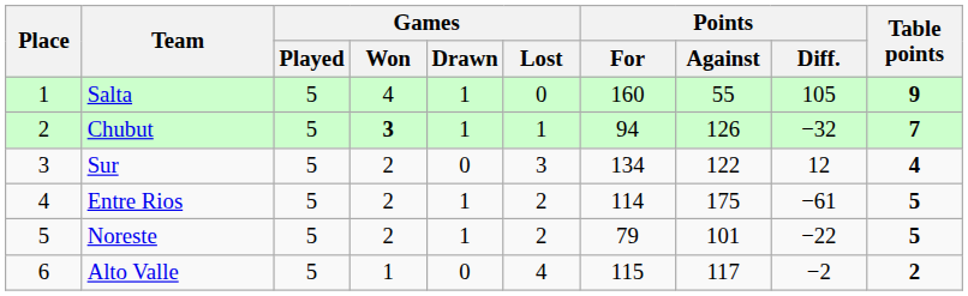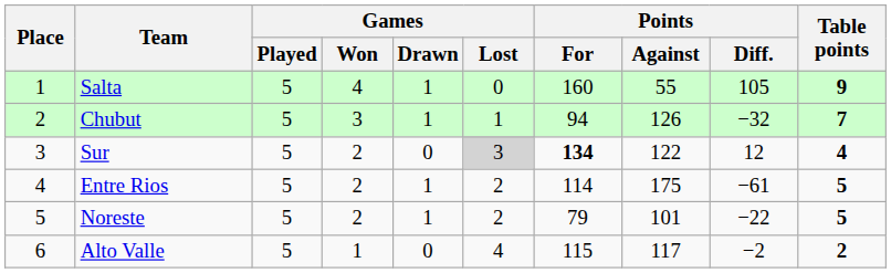Chubut | Games / Won: bold -> normal
Sur | Games / Lost: no background -> lightgrey background
Sur | Points / For: normal -> bold
